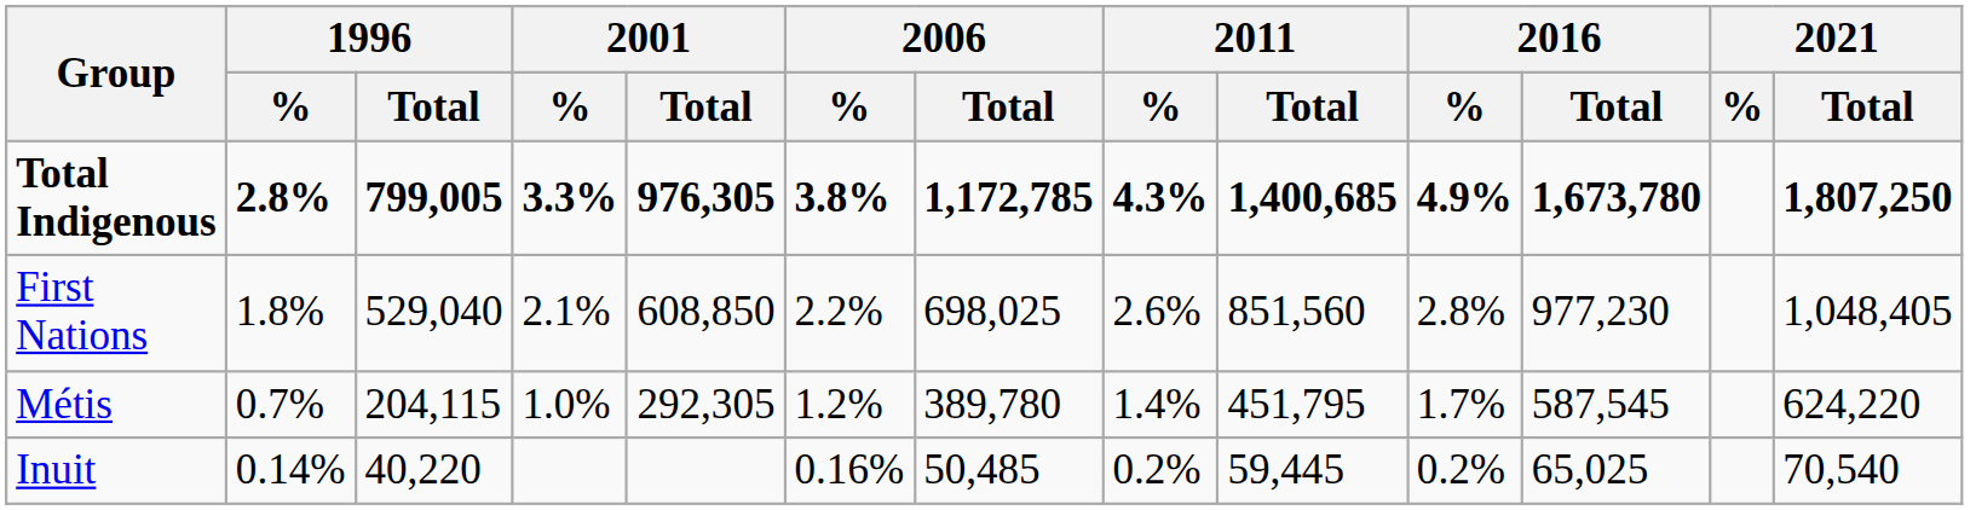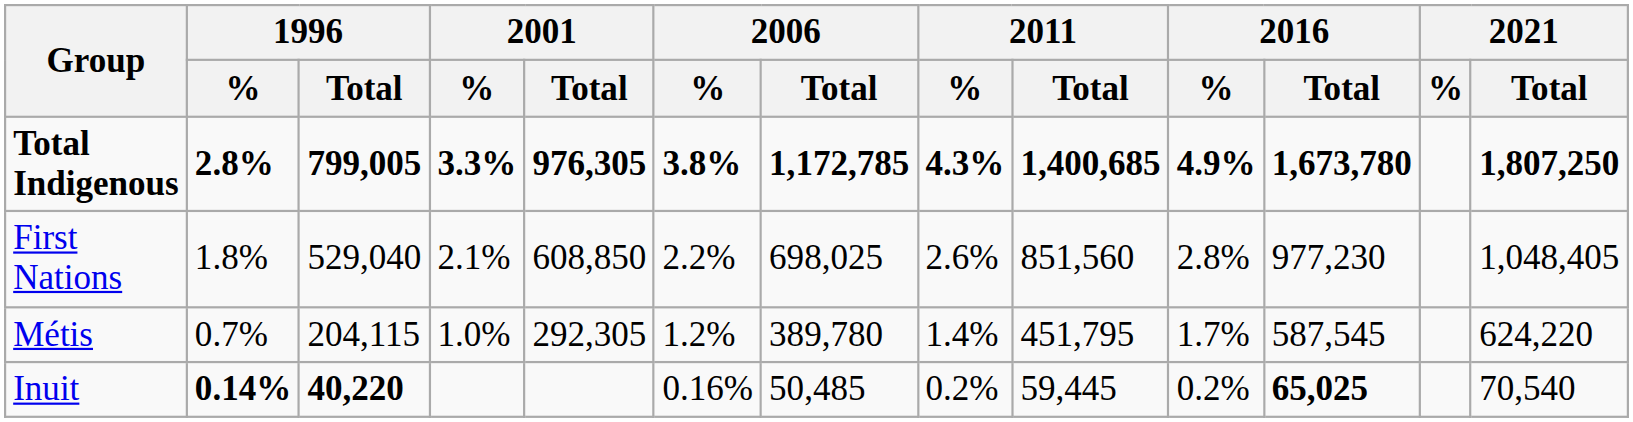Inuit | 1996 / %: normal -> bold
Inuit | 1996 / Total: normal -> bold
Inuit | 2016 / Total: normal -> bold
